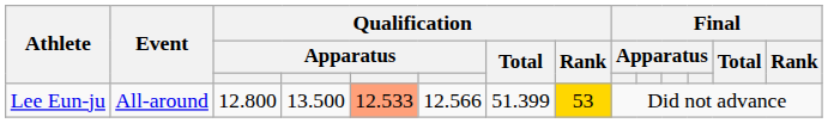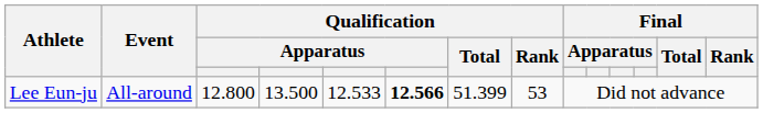row 4 | column 5: lightsalmon background -> no background
row 4 | column 6: normal -> bold
row 4 | Qualification / Rank: gold background -> no background
